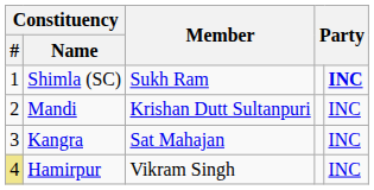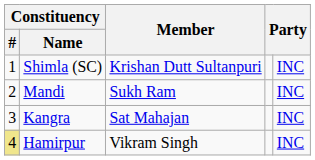Shimla (SC) | Member: Sukh Ram -> Krishan Dutt Sultanpuri
Shimla (SC) | column 5: bold -> normal
Mandi | Member: Krishan Dutt Sultanpuri -> Sukh Ram
